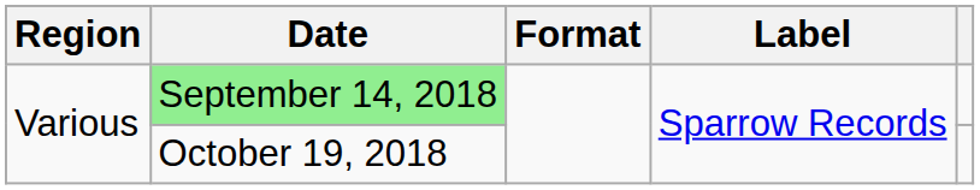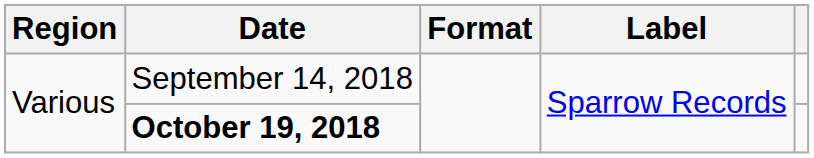September 14, 2018 | Date: lightgreen background -> no background
October 19, 2018 | Date: normal -> bold
